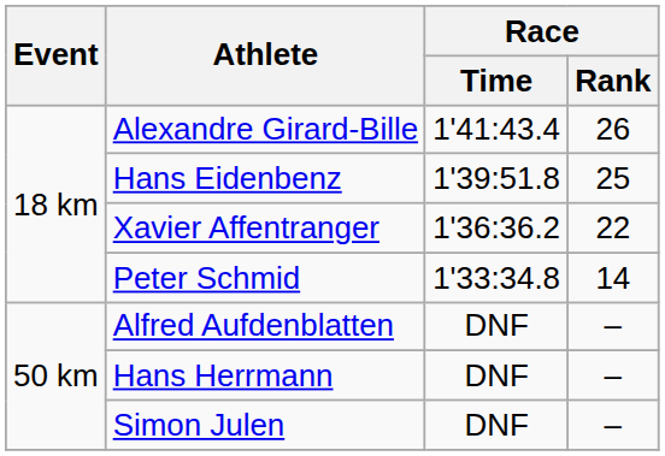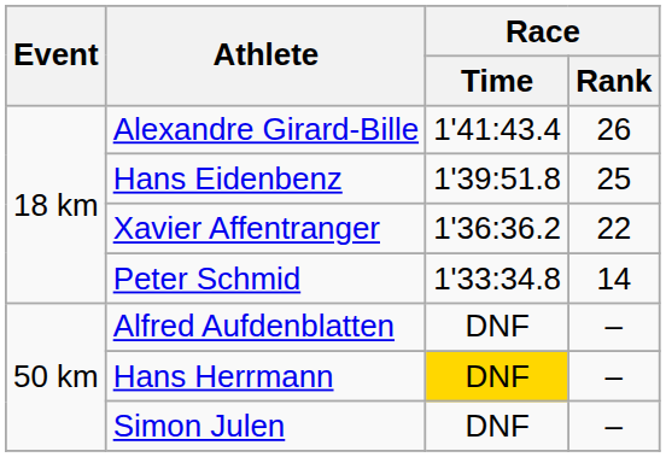Hans Herrmann | Race / Time: no background -> gold background
